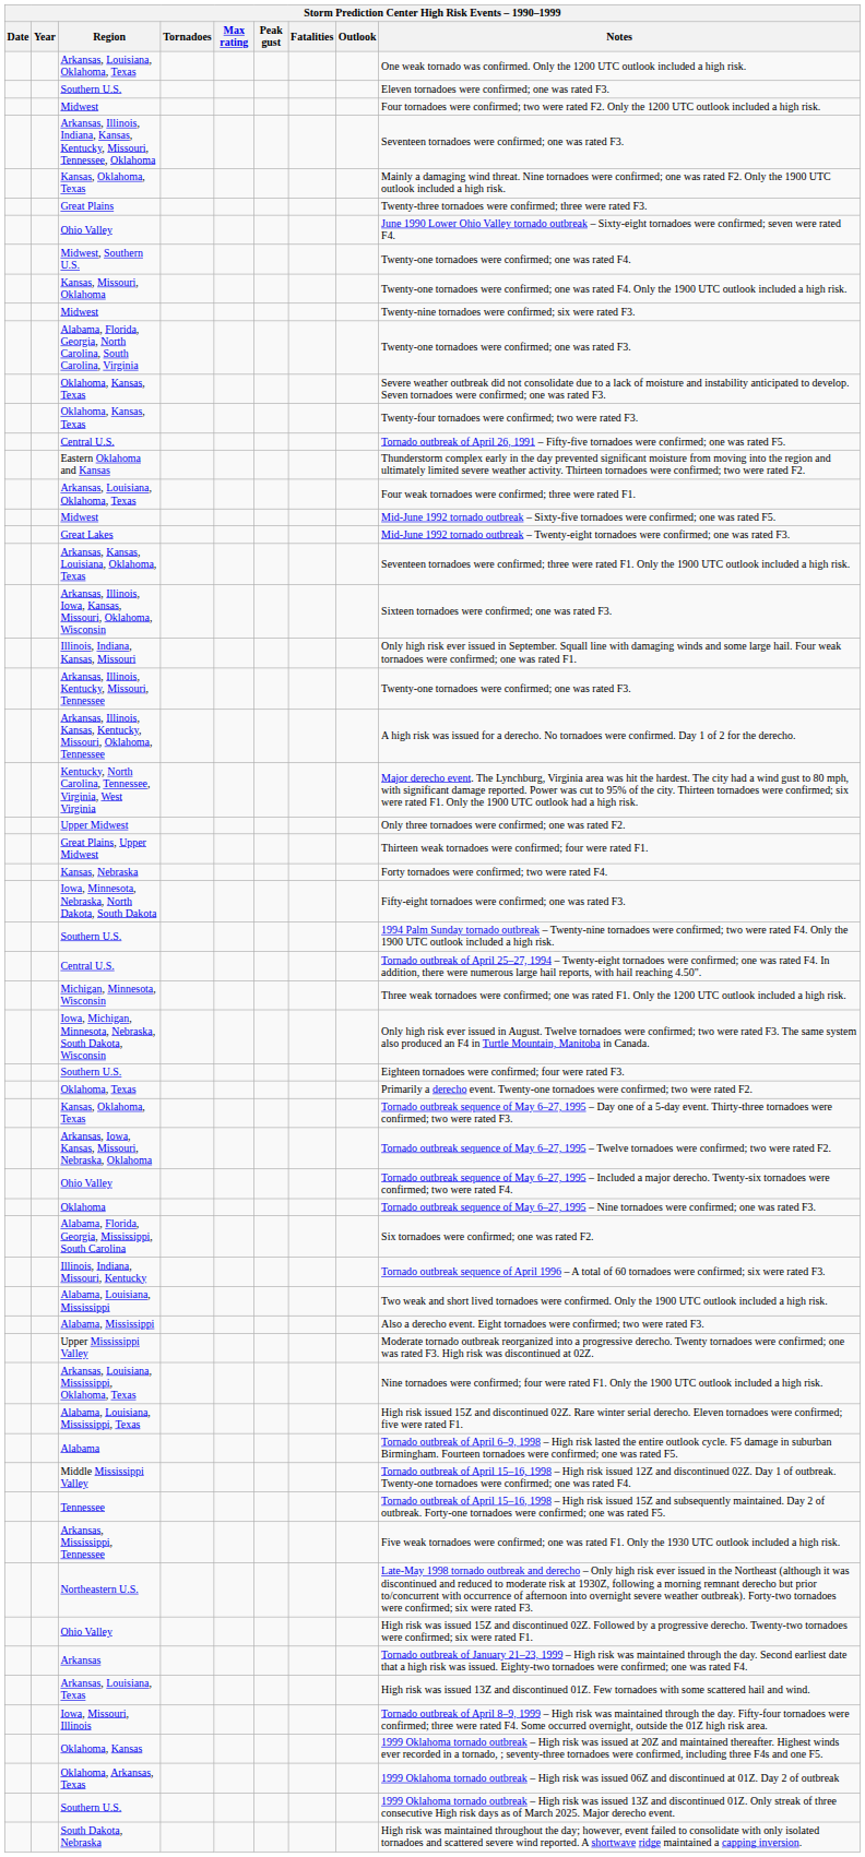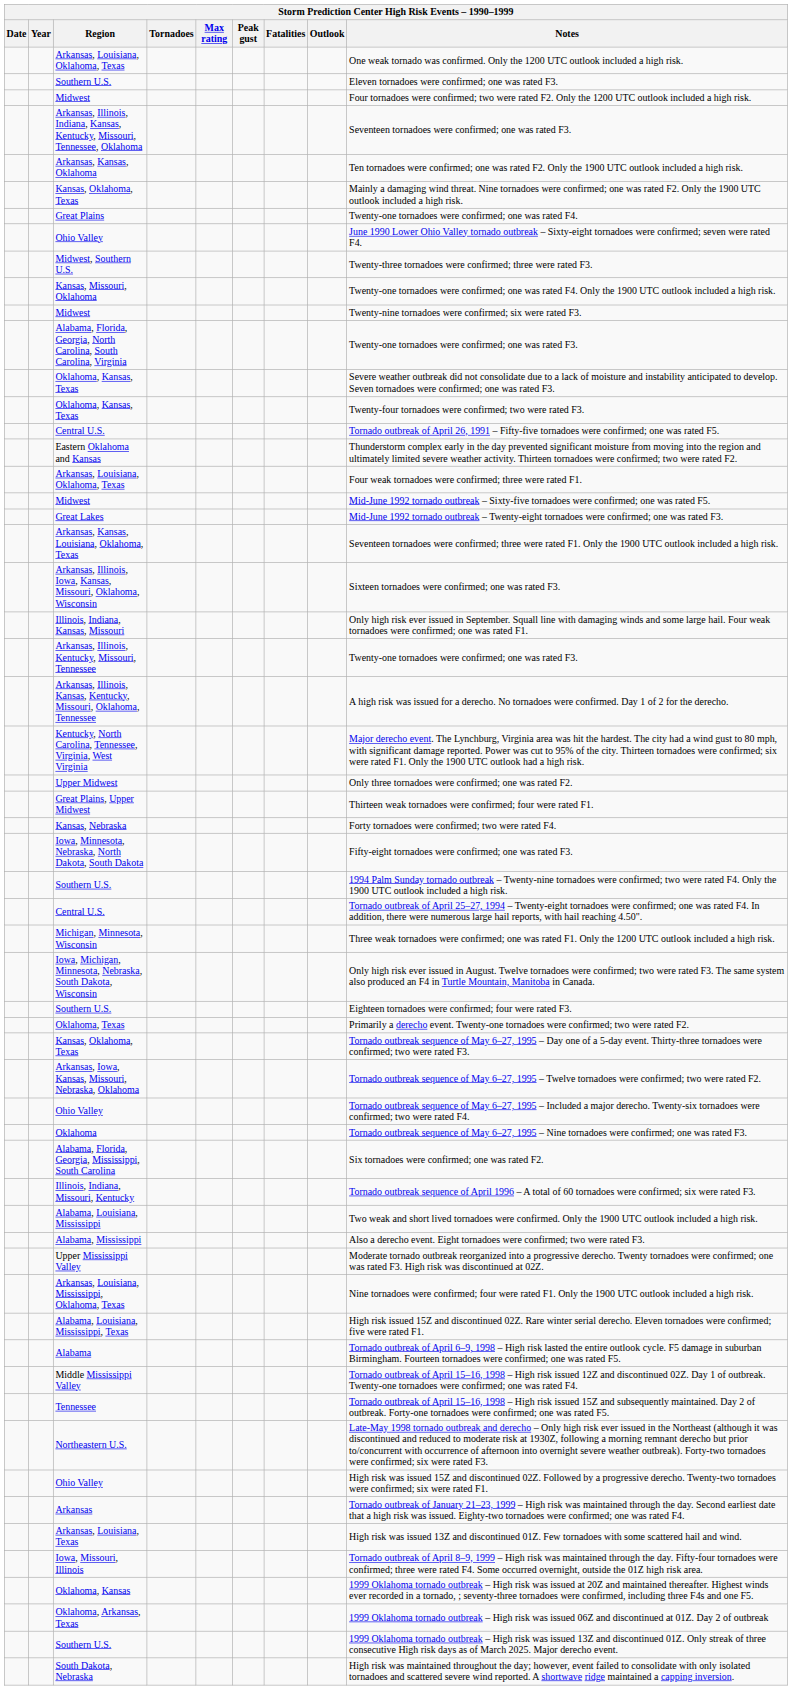+ row: Arkansas, Kansas, Oklahoma | Ten tornadoes were confirmed; one was rated F2. Only the 1900 UTC outlook included a high risk.
Great Plains | Notes: Twenty-three tornadoes were confirmed; three were rated F3. -> Twenty-one tornadoes were confirmed; one was rated F4.
Midwest, Southern U.S. | Notes: Twenty-one tornadoes were confirmed; one was rated F4. -> Twenty-three tornadoes were confirmed; three were rated F3.
- row: Arkansas, Mississippi, Tennessee | Five weak tornadoes were confirmed; one was rated F1. Only the 1930 UTC outlook included a high risk.
